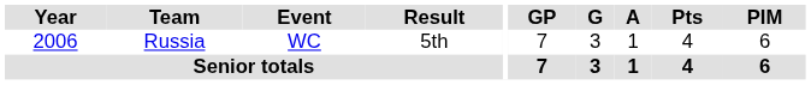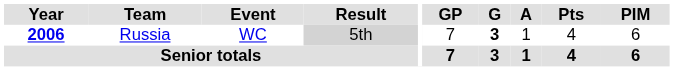Russia | Year: normal -> bold
Russia | Result: no background -> lightgrey background
Russia | G: normal -> bold
